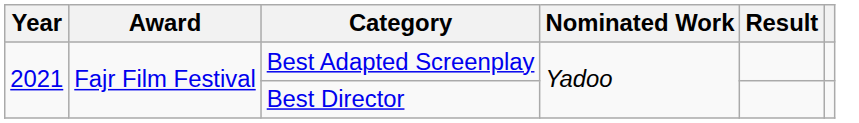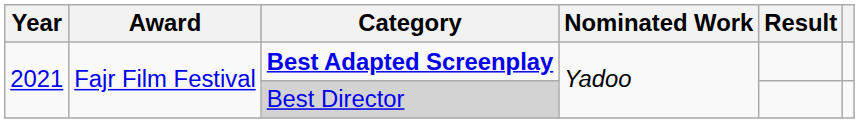Best Adapted Screenplay | Category: normal -> bold
Best Director | Category: no background -> lightgrey background
